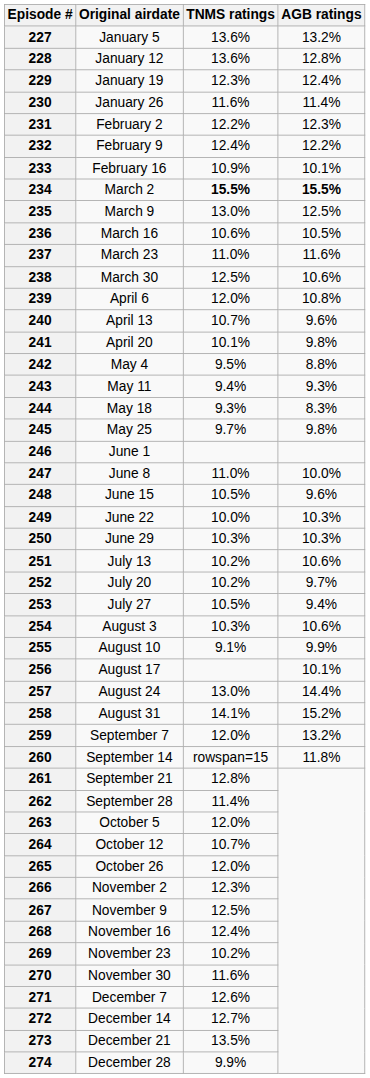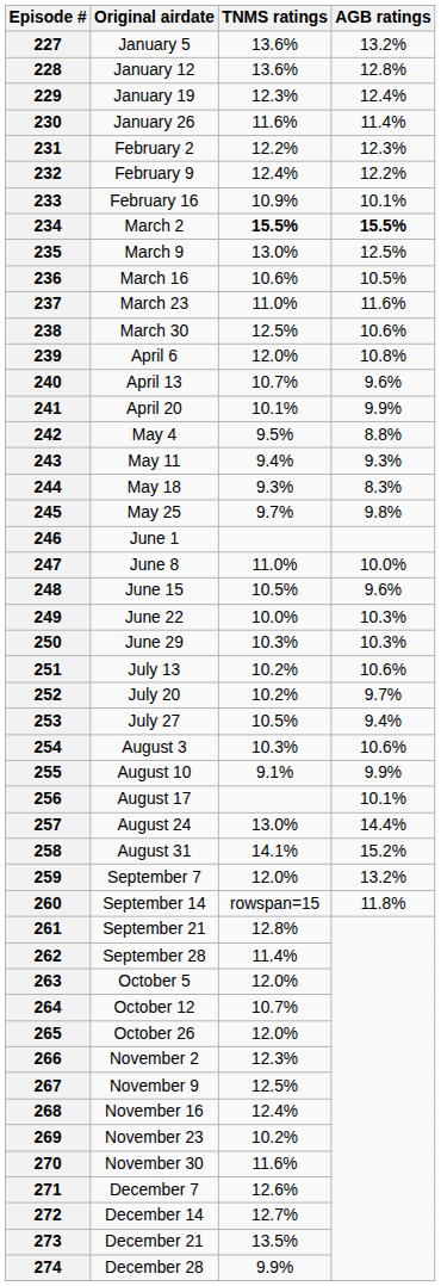241 | AGB ratings: 9.8% -> 9.9%
